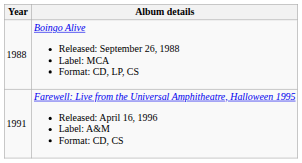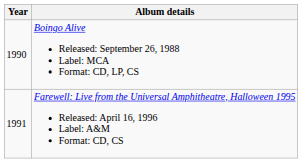row 2 | Year: 1988 -> 1990
